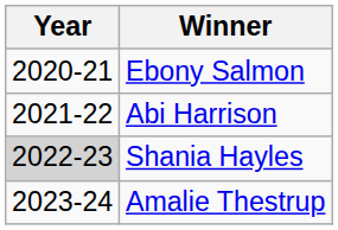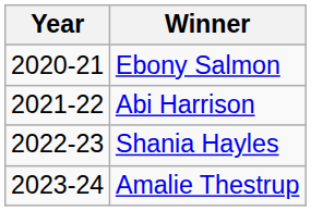Shania Hayles | Year: lightgrey background -> no background
